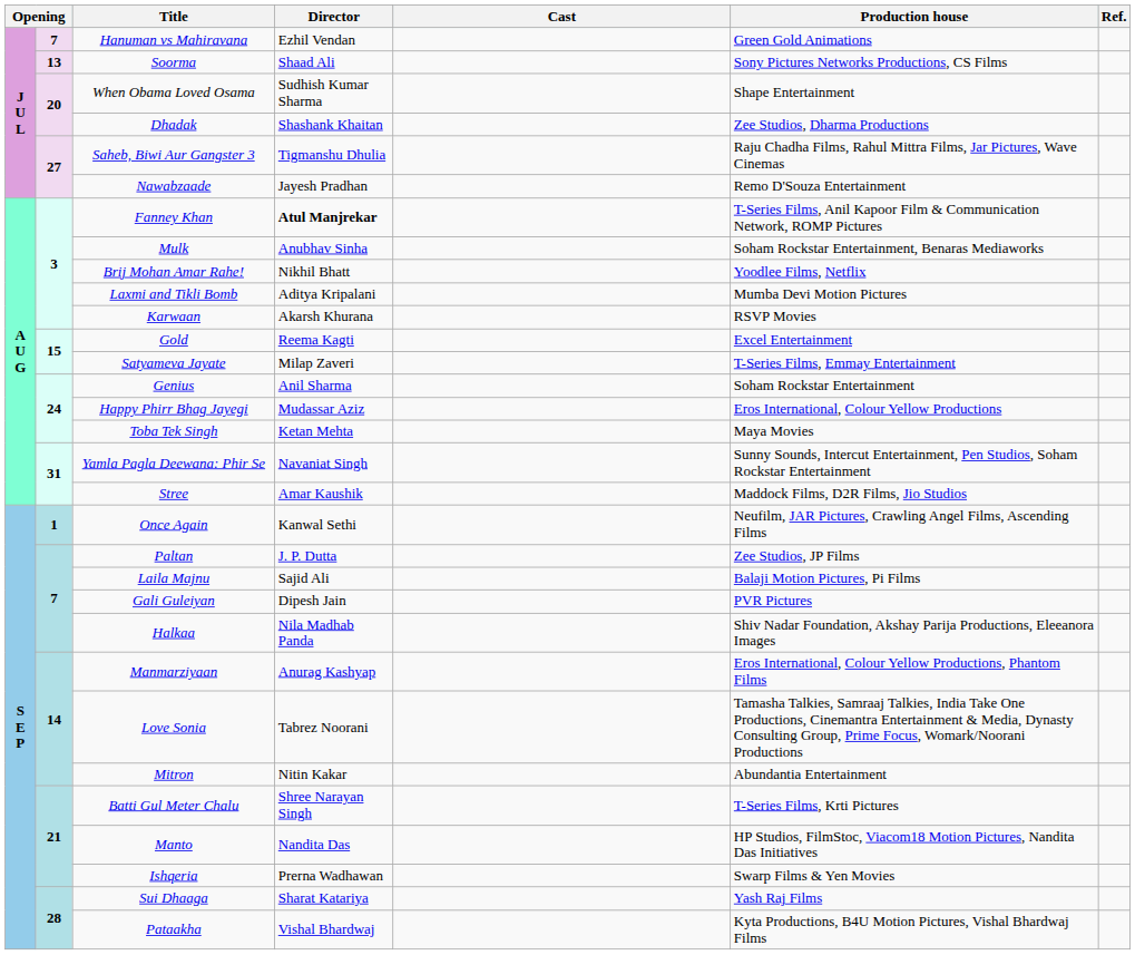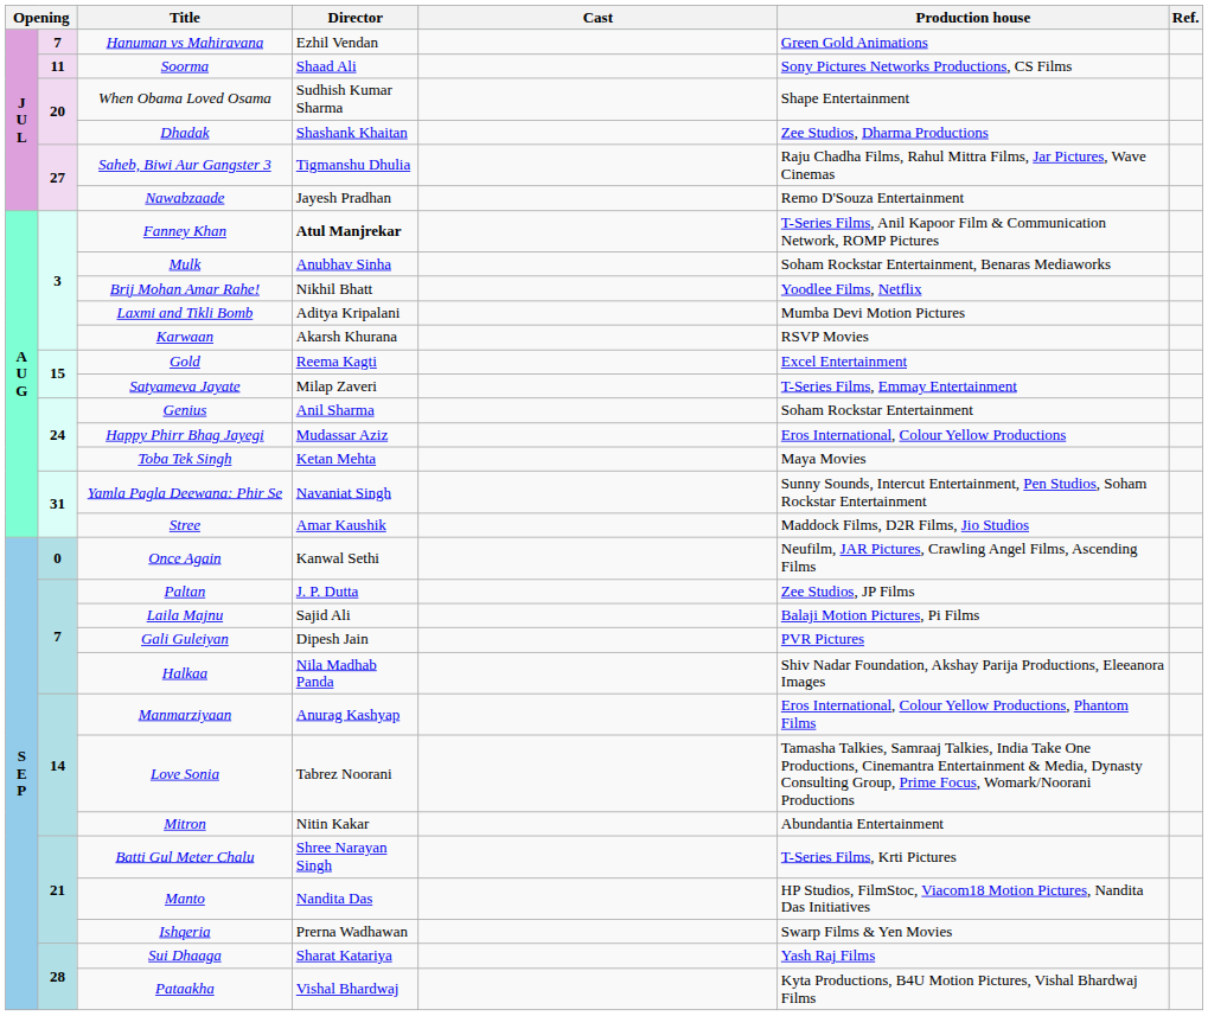Soorma | column 2: 13 -> 11
Once Again | column 2: 1 -> 0
